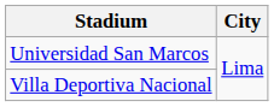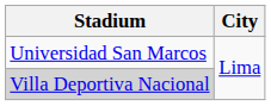Villa Deportiva Nacional | Stadium: no background -> lightgrey background
